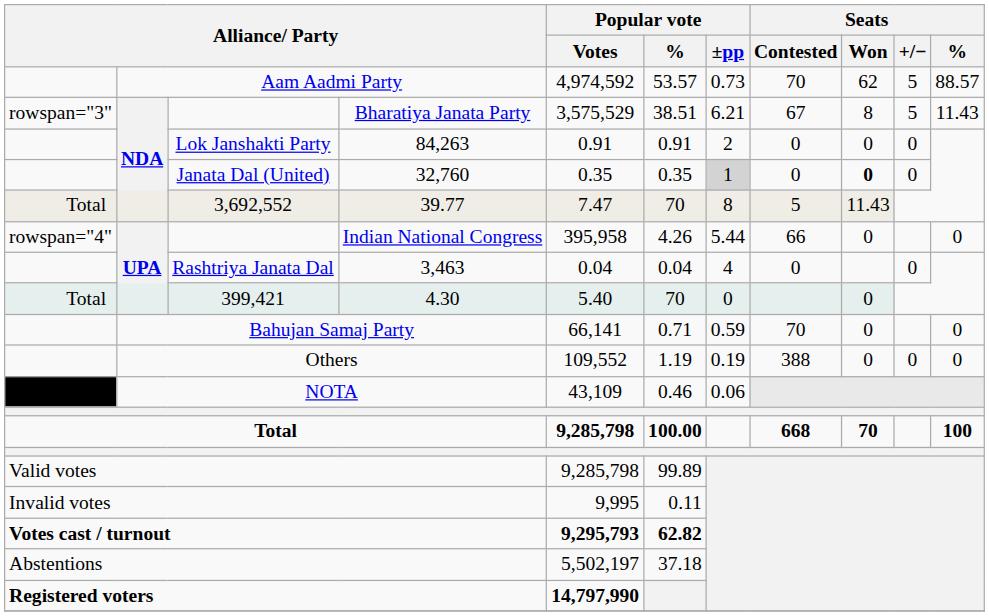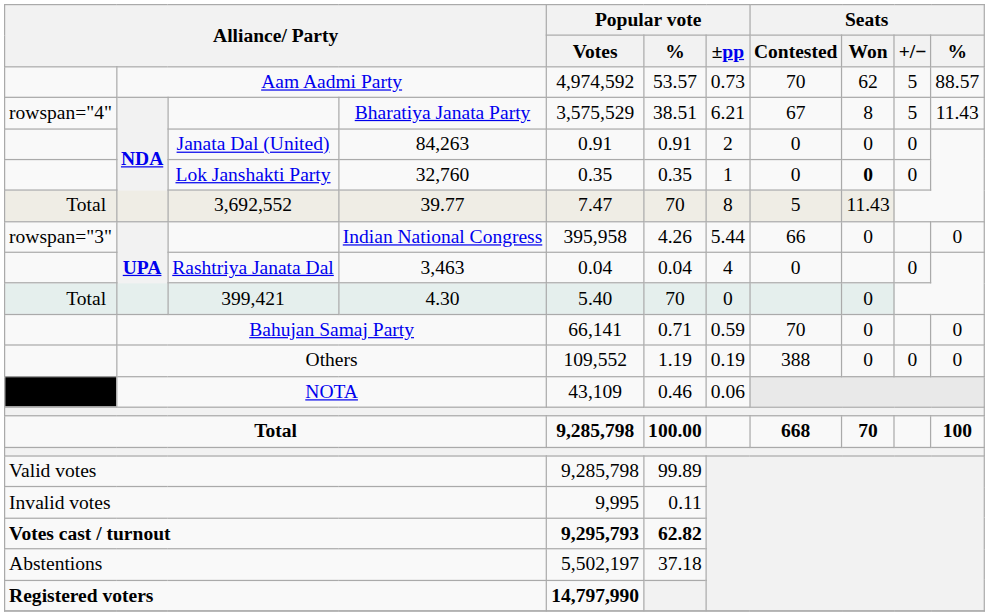Bharatiya Janata Party | column 1: rowspan="3" -> rowspan="4"
84,263 | column 3: Lok Janshakti Party -> Janata Dal (United)
32,760 | column 3: Janata Dal (United) -> Lok Janshakti Party
32,760 | Popular vote / ±pp: lightgrey background -> no background
Indian National Congress | column 1: rowspan="4" -> rowspan="3"
